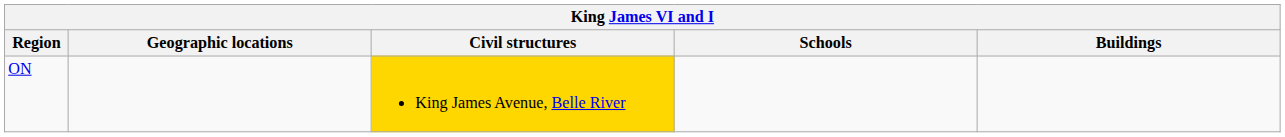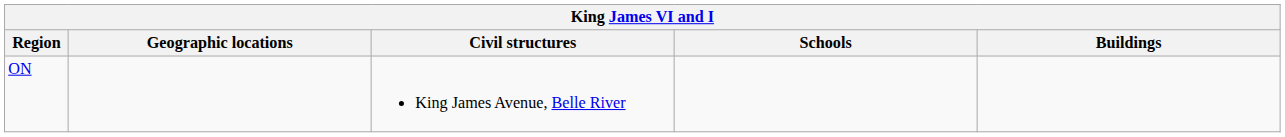ON | Civil structures: gold background -> no background
